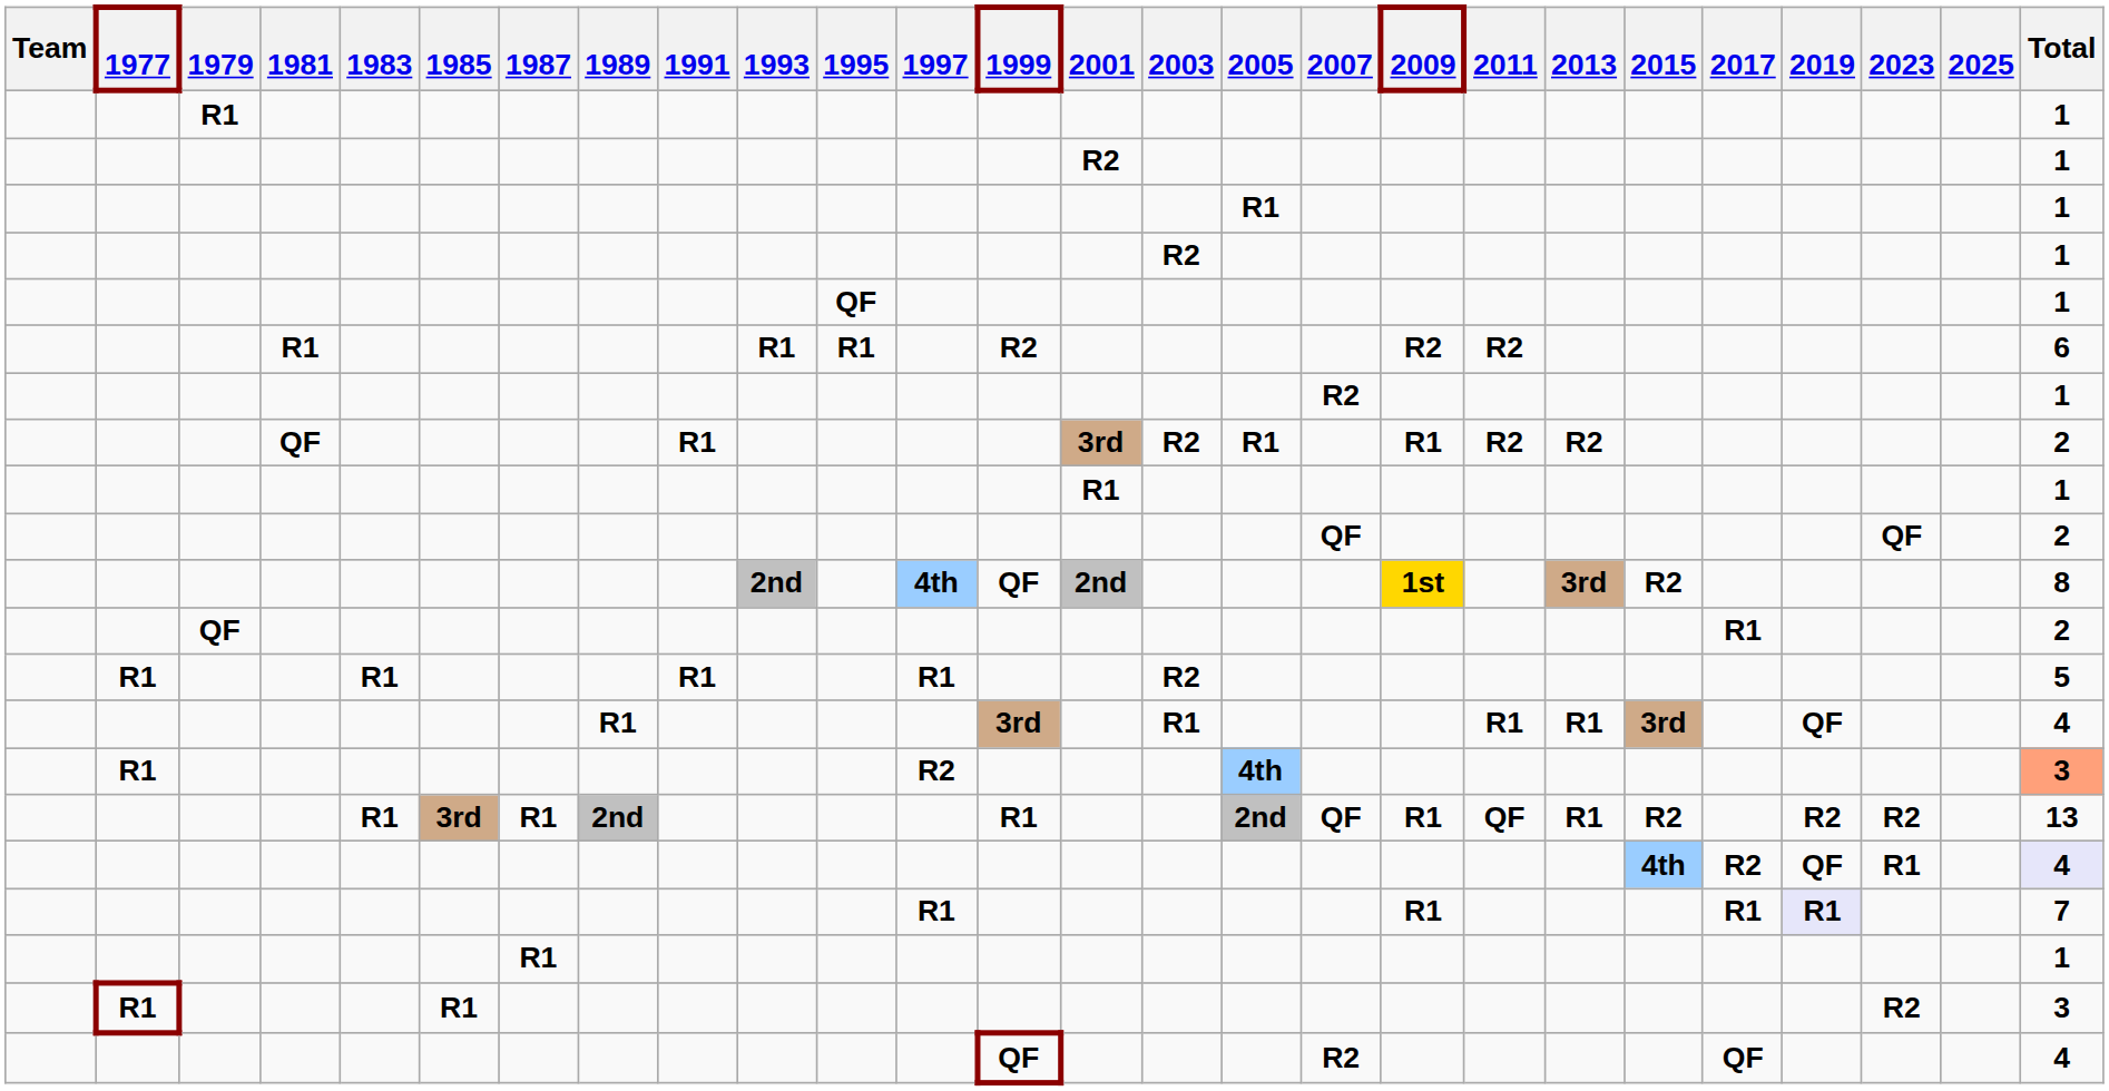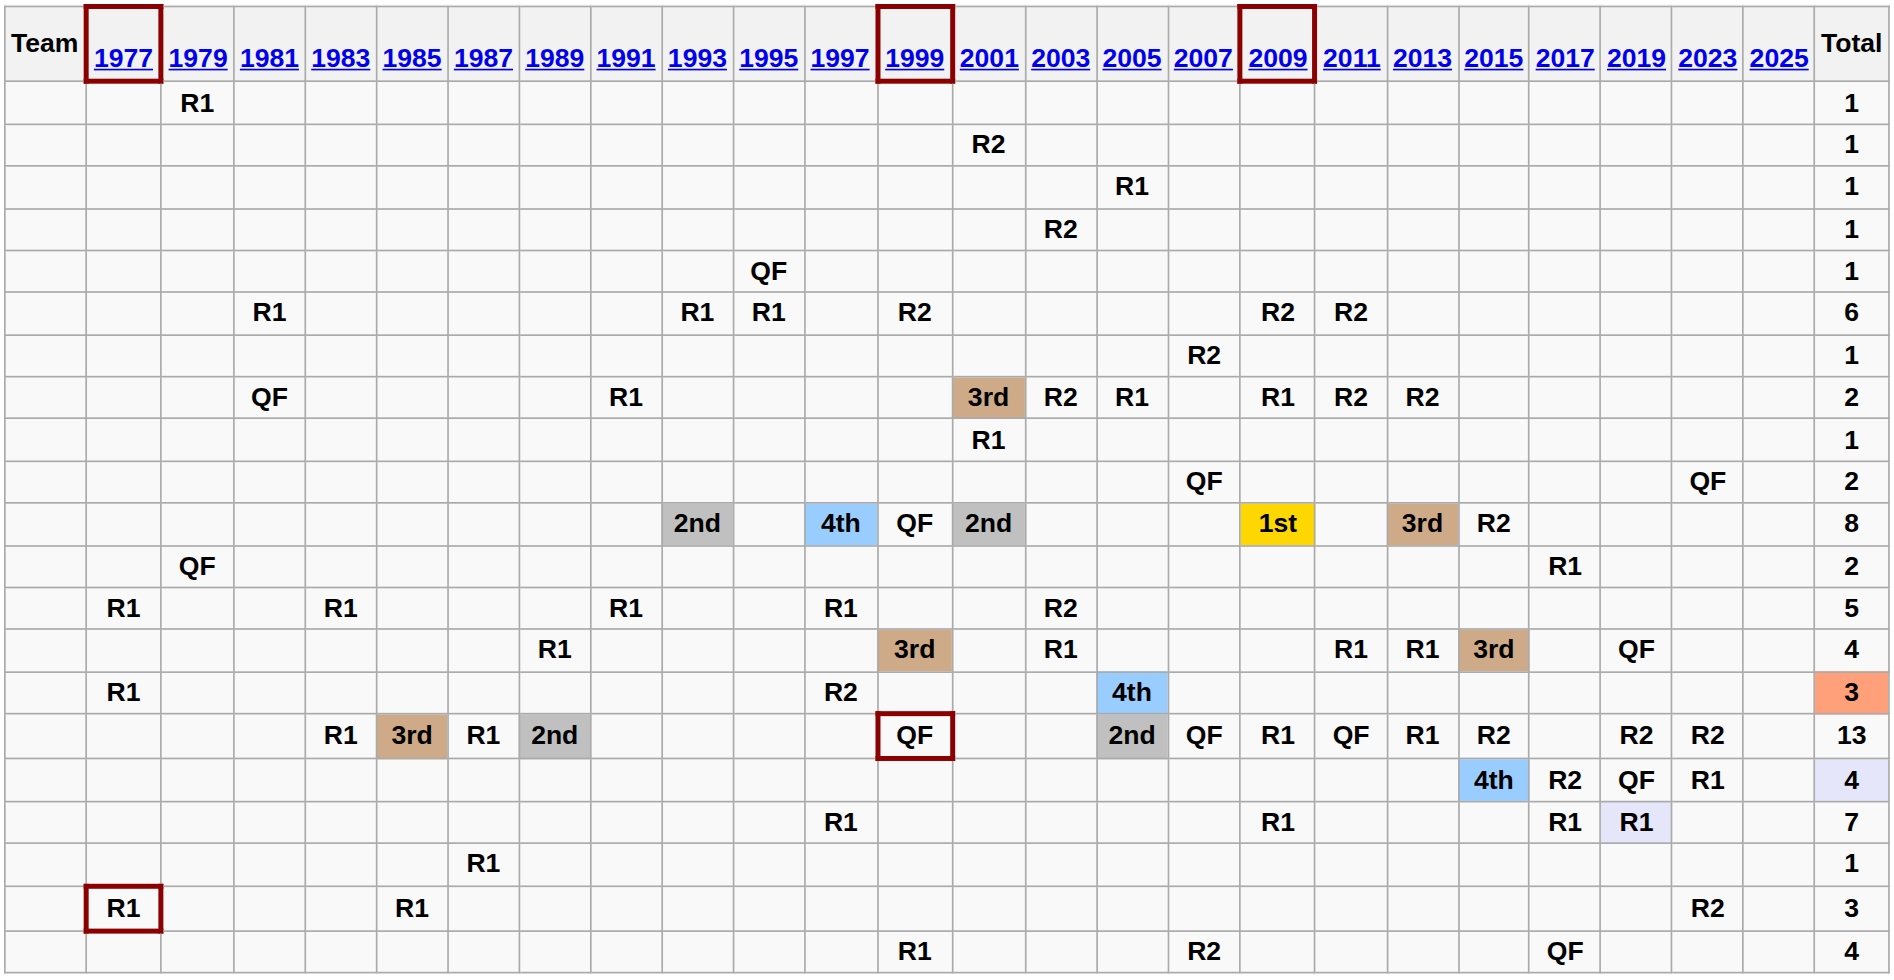row 17 | 1999: R1 -> QF
row 22 | 1999: QF -> R1
